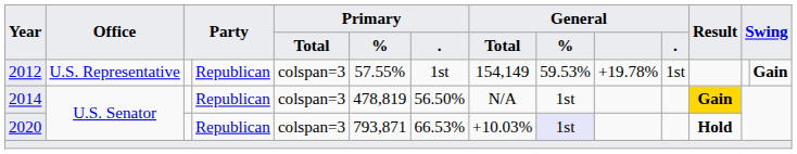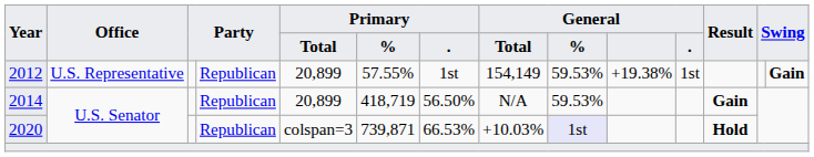2012 | Primary / Total: colspan=3 -> 20,899
2012 | General: +19.78% -> +19.38%
2014 | Primary / Total: colspan=3 -> 20,899
2014 | Primary / %: 478,819 -> 418,719
2014 | General / %: 1st -> 59.53%
2014 | Result: gold background -> no background
2020 | Primary / %: 793,871 -> 739,871
